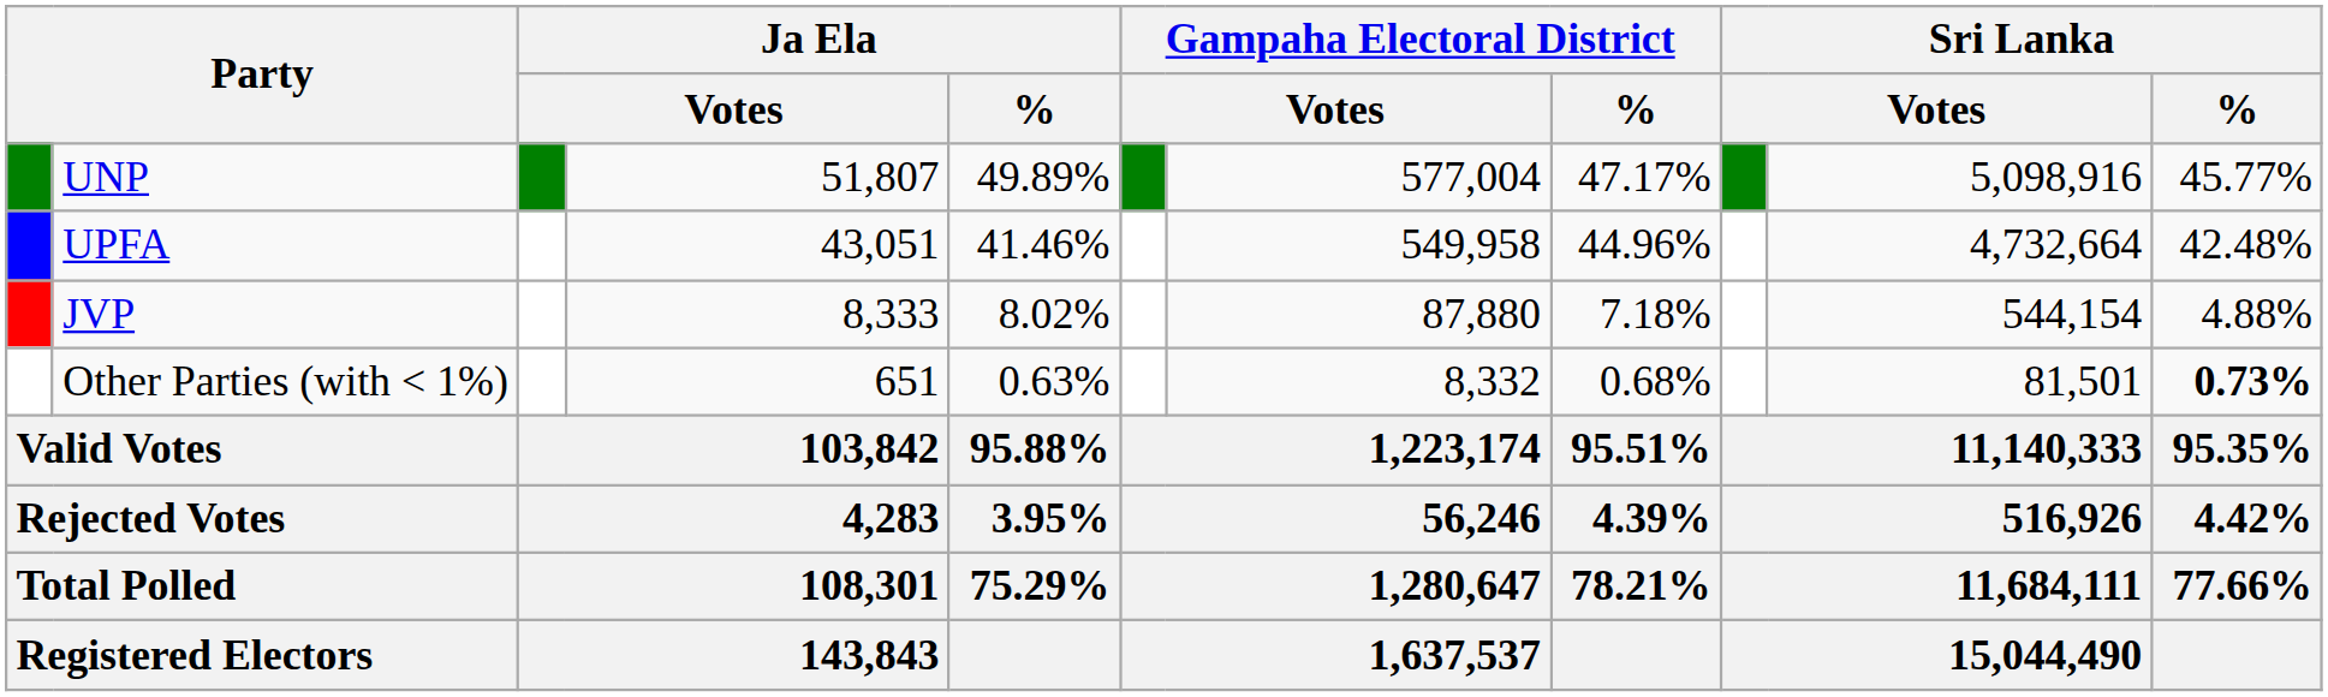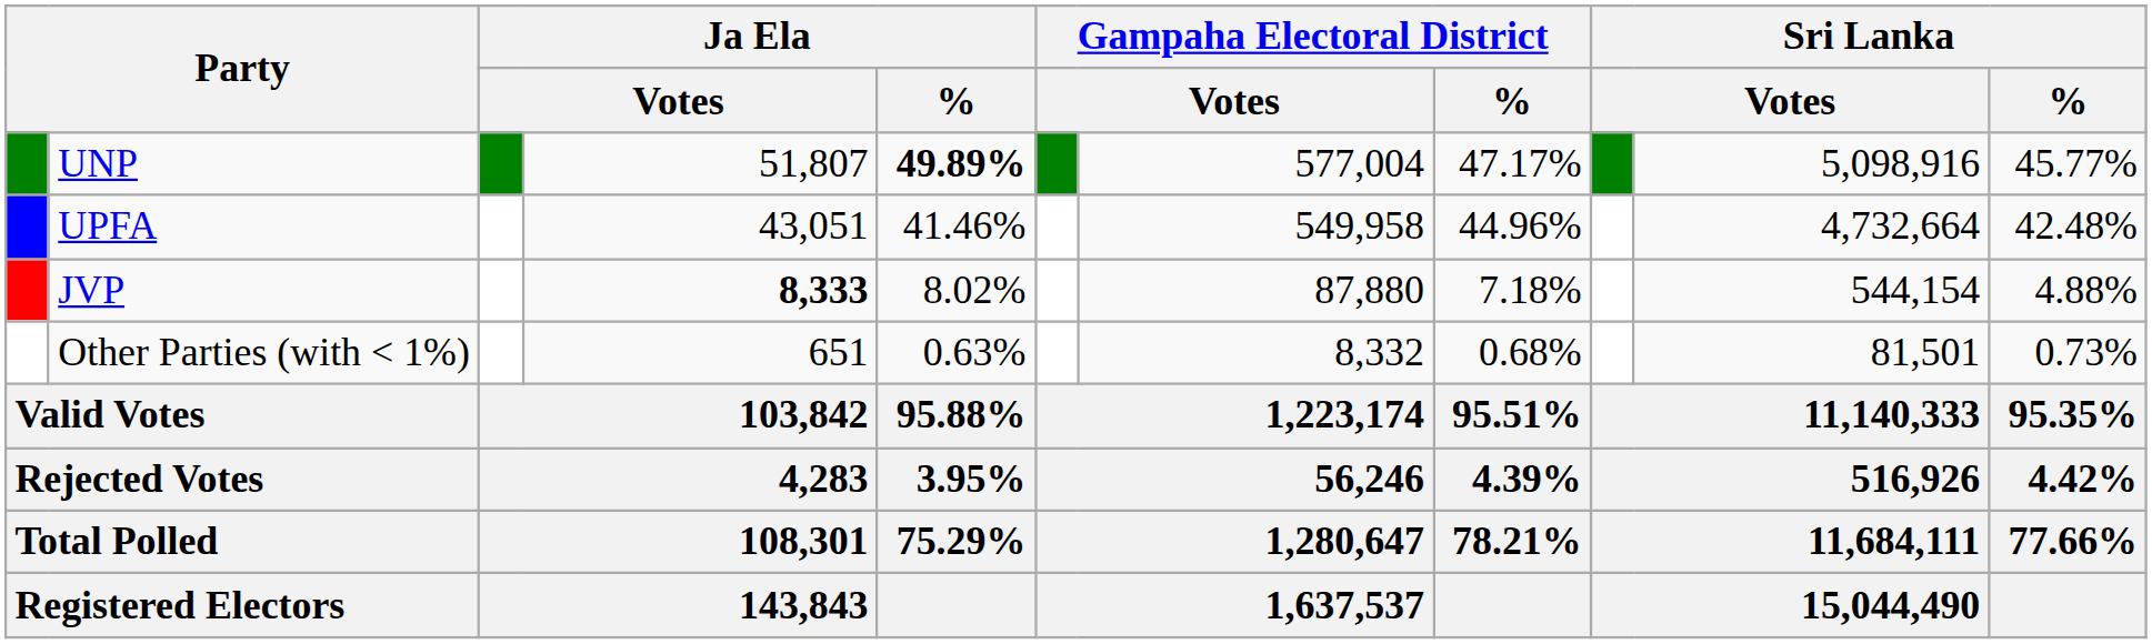UNP | Ja Ela / %: normal -> bold
JVP | column 4: normal -> bold
Other Parties (with < 1%) | Sri Lanka / %: bold -> normal
